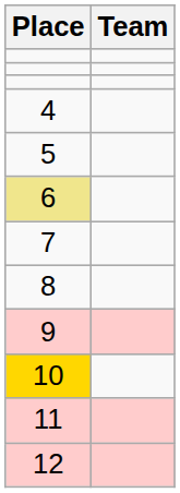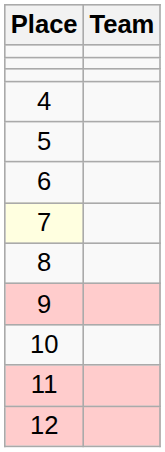row 7 | Place: khaki background -> no background
row 8 | Place: no background -> lightyellow background
row 11 | Place: gold background -> no background
